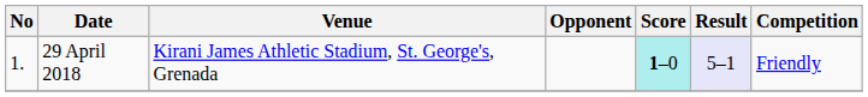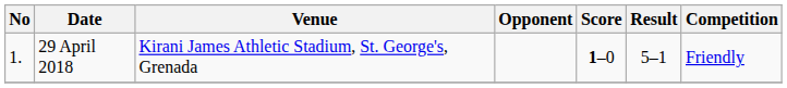29 April 2018 | Score: paleturquoise background -> no background
29 April 2018 | Result: lavender background -> no background
